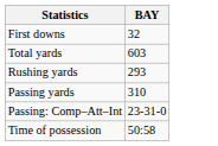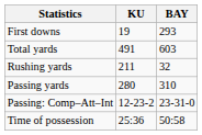+ column: KU | 19 | 491 | 211 | 280 | 12-23-2 | 25:36
First downs | BAY: 32 -> 293
Rushing yards | BAY: 293 -> 32
